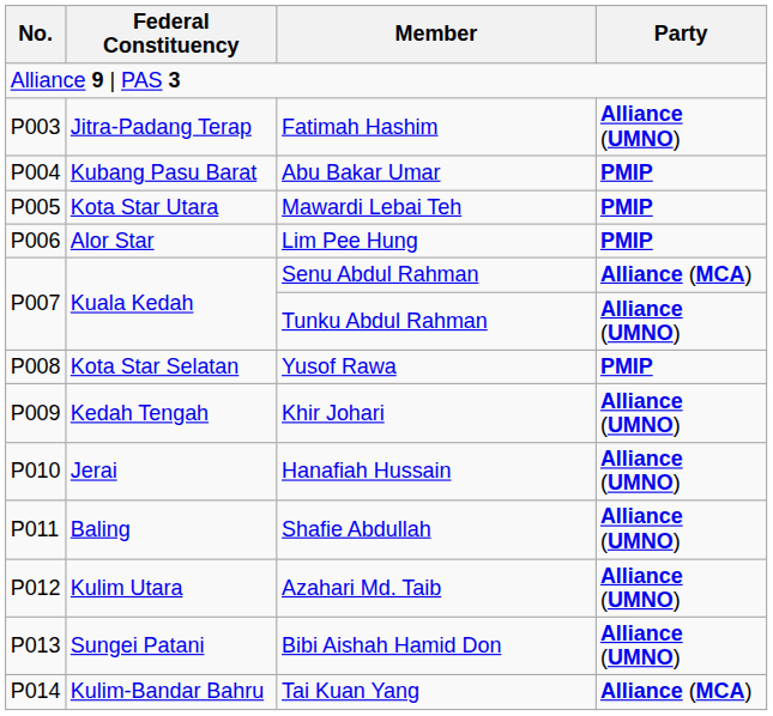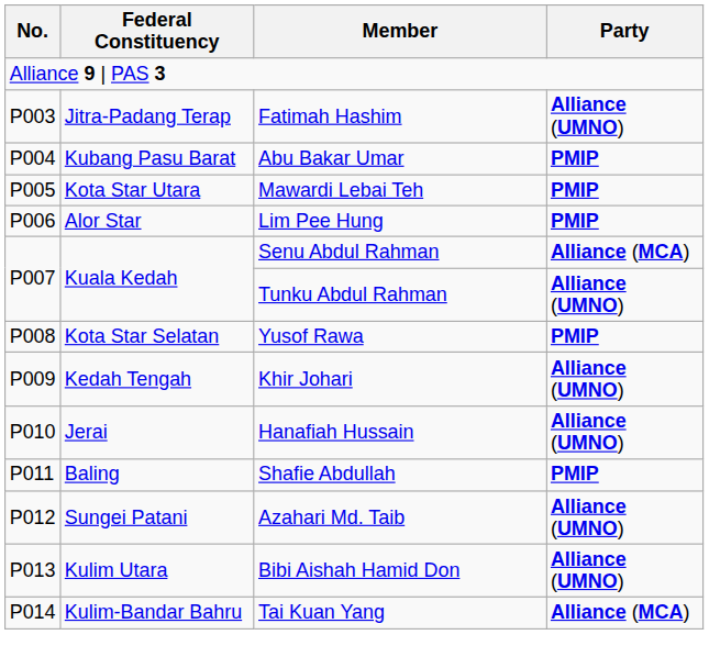Shafie Abdullah | Party: Alliance (UMNO) -> PMIP
Azahari Md. Taib | Federal Constituency: Kulim Utara -> Sungei Patani
Bibi Aishah Hamid Don | Federal Constituency: Sungei Patani -> Kulim Utara
